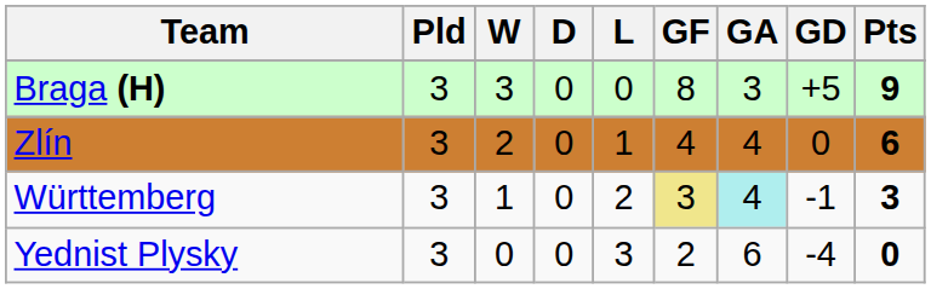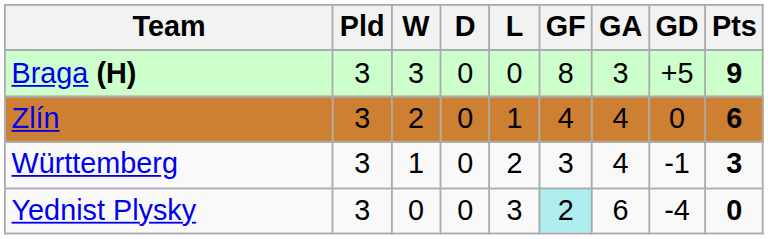Württemberg | GF: khaki background -> no background
Württemberg | GA: paleturquoise background -> no background
Yednist Plysky | GF: no background -> paleturquoise background
